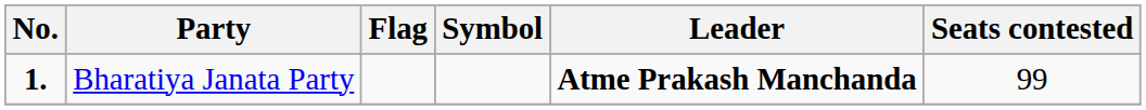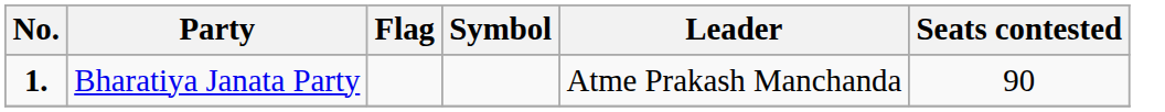Bharatiya Janata Party | Leader: bold -> normal
Bharatiya Janata Party | Seats contested: 99 -> 90
